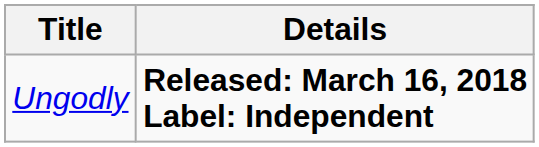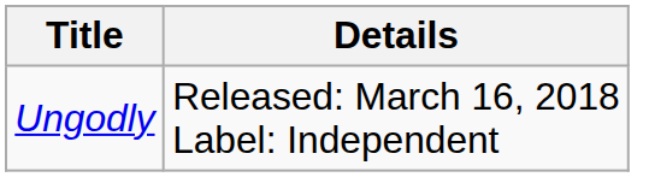Ungodly | Details: bold -> normal
